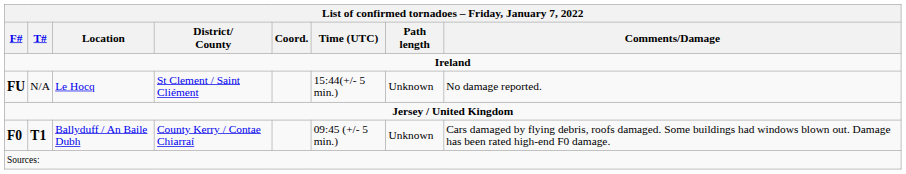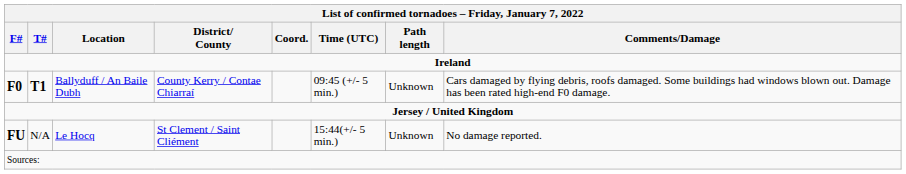rows swapped: F0 <-> FU
